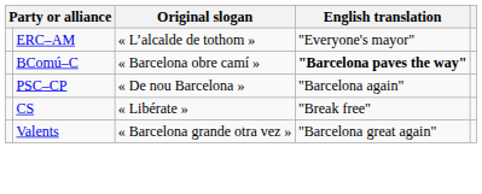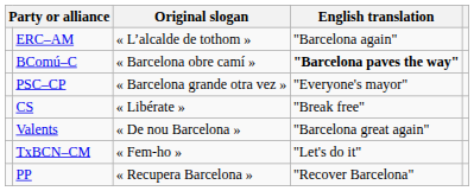ERC–AM | English translation: "Everyone's mayor" -> "Barcelona again"
PSC–CP | Original slogan: « De nou Barcelona » -> « Barcelona grande otra vez »
PSC–CP | English translation: "Barcelona again" -> "Everyone's mayor"
Valents | Original slogan: « Barcelona grande otra vez » -> « De nou Barcelona »
+ row: TxBCN–CM | « Fem-ho » | "Let's do it"
+ row: PP | « Recupera Barcelona » | "Recover Barcelona"
